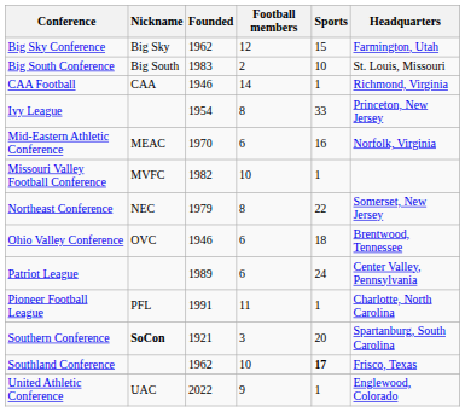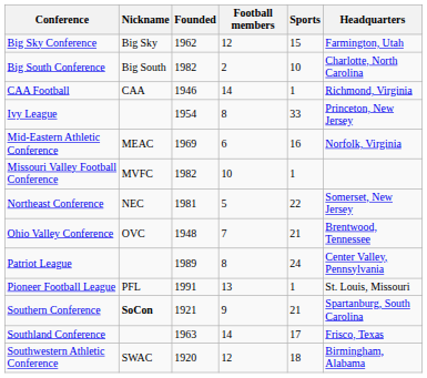Big South Conference | Founded: 1983 -> 1982
Big South Conference | Headquarters: St. Louis, Missouri -> Charlotte, North Carolina
Mid-Eastern Athletic Conference | Founded: 1970 -> 1969
Northeast Conference | Founded: 1979 -> 1981
Northeast Conference | Football members: 8 -> 5
Ohio Valley Conference | Founded: 1946 -> 1948
Ohio Valley Conference | Football members: 6 -> 7
Ohio Valley Conference | Sports: 18 -> 21
Patriot League | Football members: 6 -> 8
Pioneer Football League | Football members: 11 -> 13
Pioneer Football League | Headquarters: Charlotte, North Carolina -> St. Louis, Missouri
Southern Conference | Football members: 3 -> 9
Southern Conference | Sports: 20 -> 21
Southland Conference | Founded: 1962 -> 1963
Southland Conference | Football members: 10 -> 14
Southland Conference | Sports: bold -> normal
+ row: Southwestern Athletic Conference | SWAC | 1920 | 12 | 18 | Birmingham, Alabama
- row: United Athletic Conference | UAC | 2022 | 9 | 1 | Englewood, Colorado
